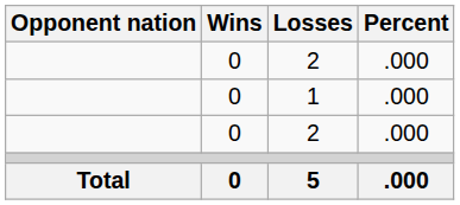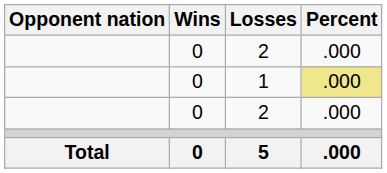1 | Percent: no background -> khaki background
